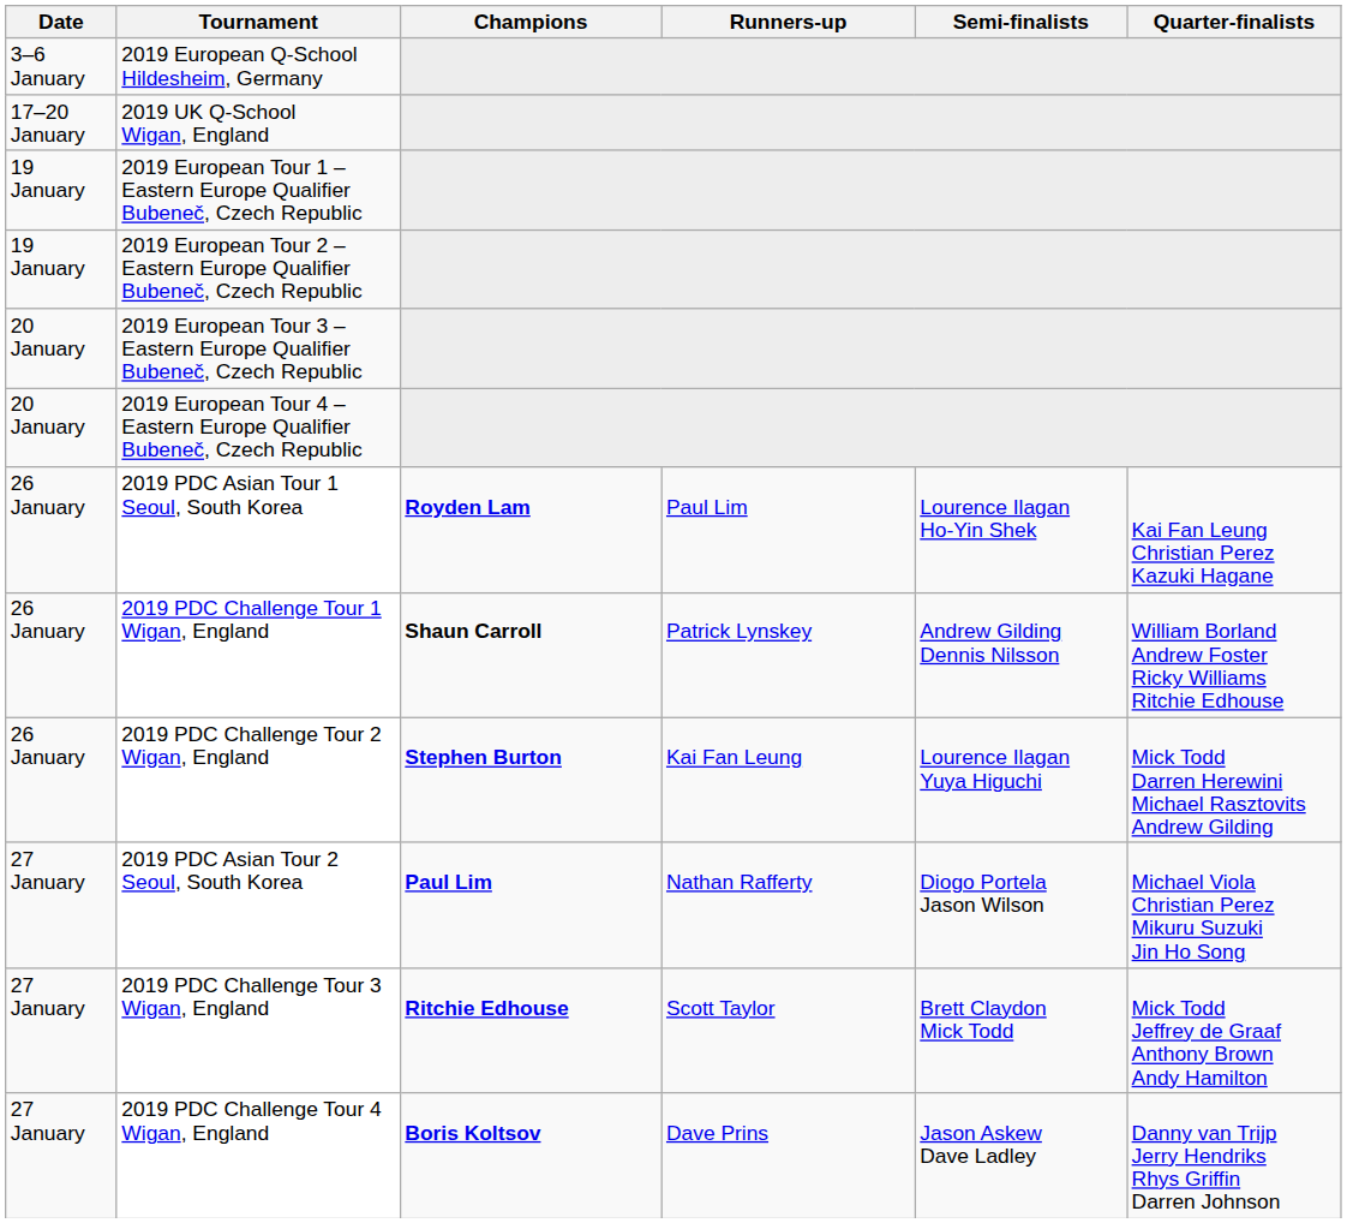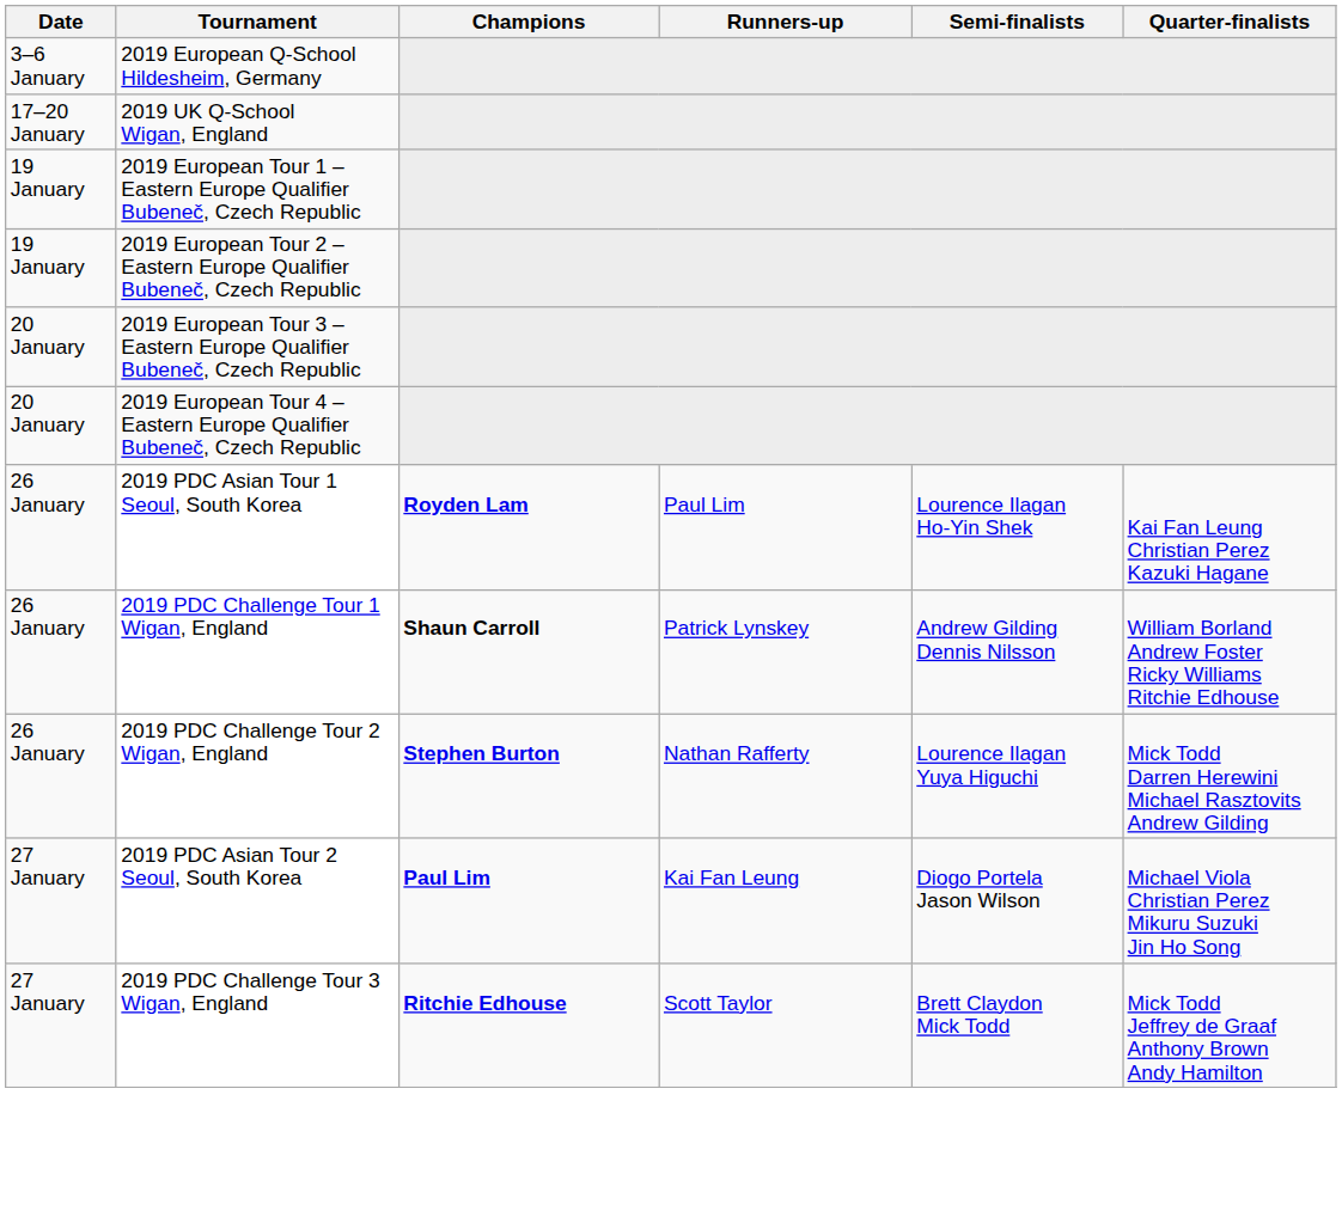2019 PDC Challenge Tour 2 Wigan, England | Runners-up: Kai Fan Leung -> Nathan Rafferty
2019 PDC Asian Tour 2 Seoul, South Korea | Runners-up: Nathan Rafferty -> Kai Fan Leung
- row: 27 January | 2019 PDC Challenge Tour 4 Wigan, England | Boris Koltsov | Dave Prins | Jason Askew Dave Ladley | Danny van Trijp Jerry Hendriks Rhys Griffin Darren Johnson
